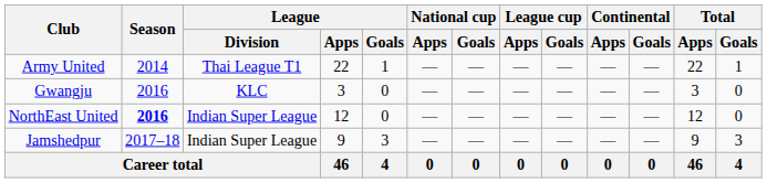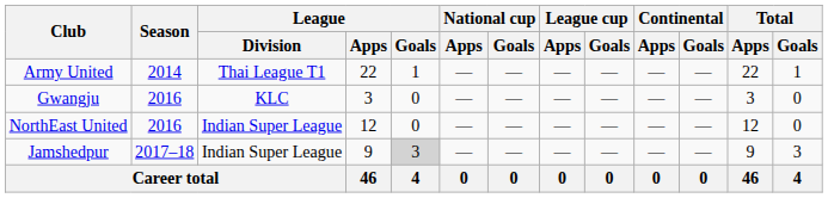NorthEast United | Season: bold -> normal
Jamshedpur | League / Goals: no background -> lightgrey background
